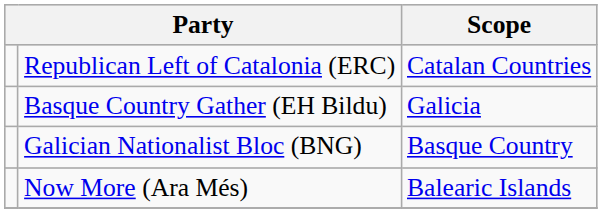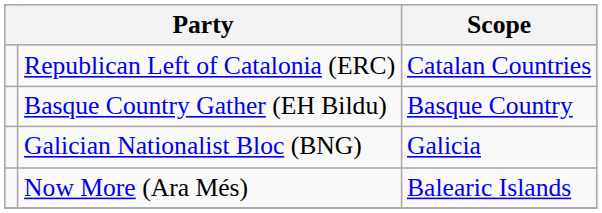Basque Country Gather (EH Bildu) | Scope: Galicia -> Basque Country
Galician Nationalist Bloc (BNG) | Scope: Basque Country -> Galicia
